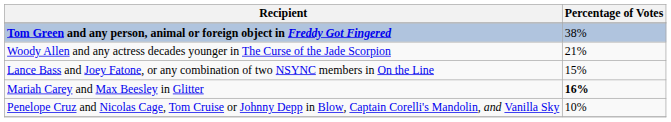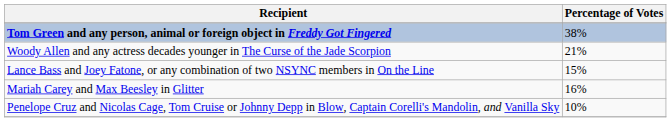Mariah Carey and Max Beesley in Glitter | Percentage of Votes: bold -> normal
